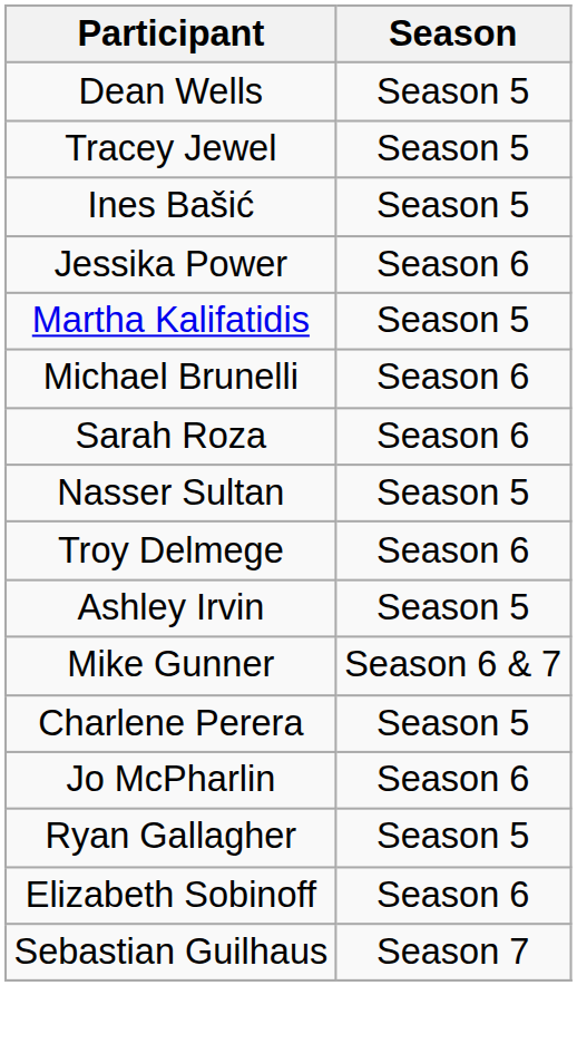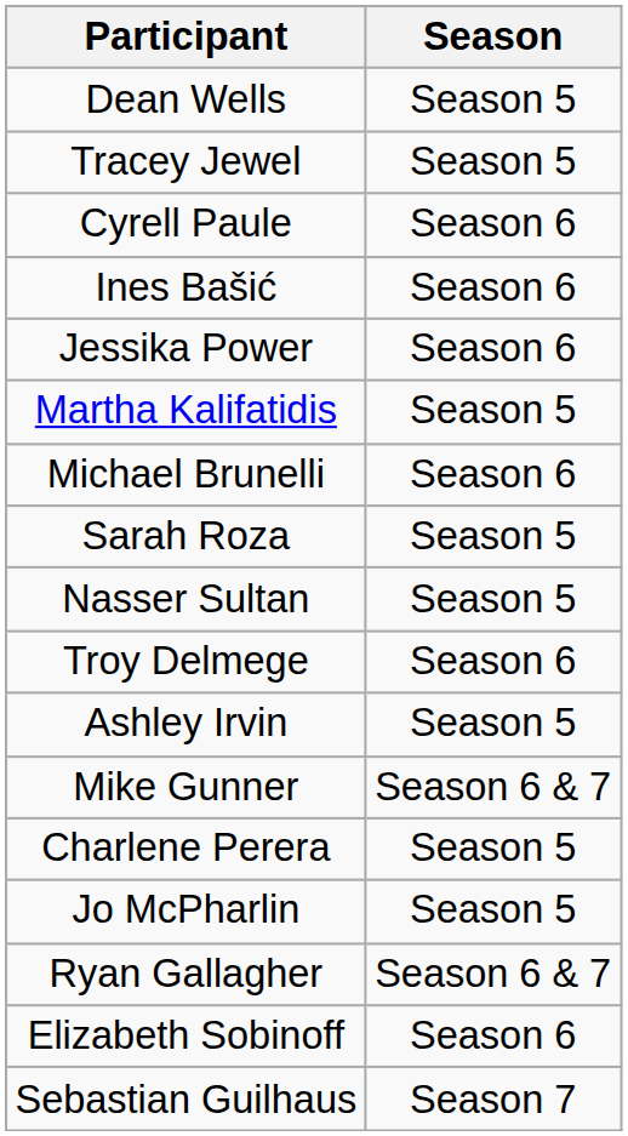+ row: Cyrell Paule | Season 6
Ines Bašić | Season: Season 5 -> Season 6
Sarah Roza | Season: Season 6 -> Season 5
Jo McPharlin | Season: Season 6 -> Season 5
Ryan Gallagher | Season: Season 5 -> Season 6 & 7
